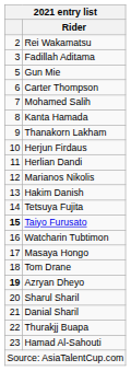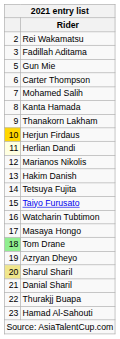Herjun Firdaus | column 1: no background -> gold background
Herlian Dandi | column 1: no background -> lightyellow background
Taiyo Furusato | column 1: bold -> normal
Tom Drane | column 1: no background -> lightgreen background
Azryan Dheyo | column 1: bold -> normal
Sharul Sharil | column 1: no background -> khaki background
